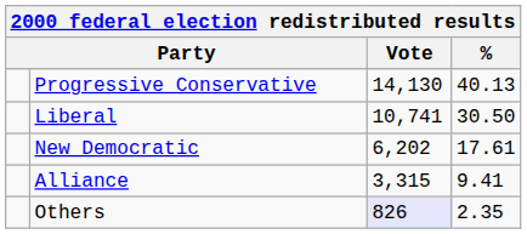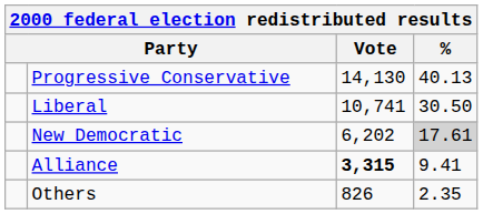New Democratic | %: no background -> lightgrey background
Alliance | Vote: normal -> bold
Others | Vote: lavender background -> no background
